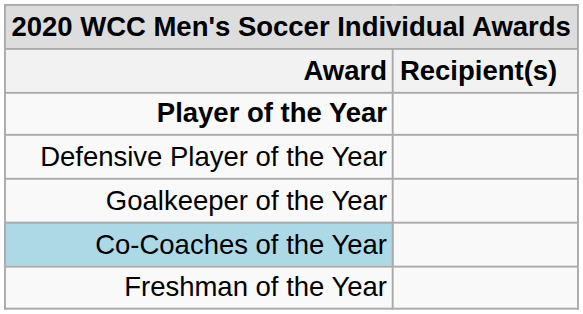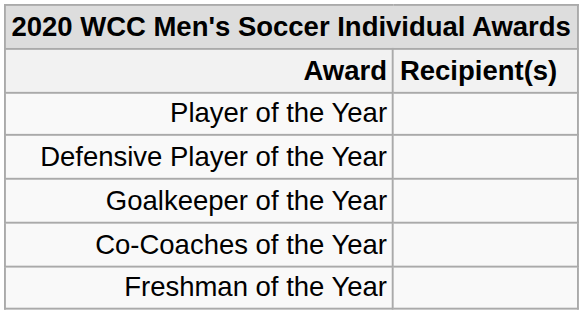Player of the Year | Award: bold -> normal
Co-Coaches of the Year | Award: lightblue background -> no background
